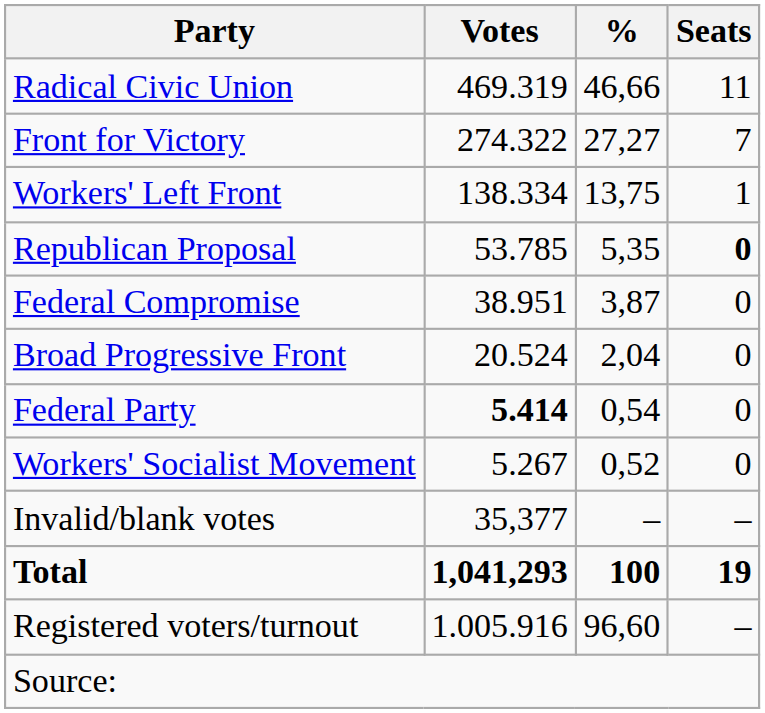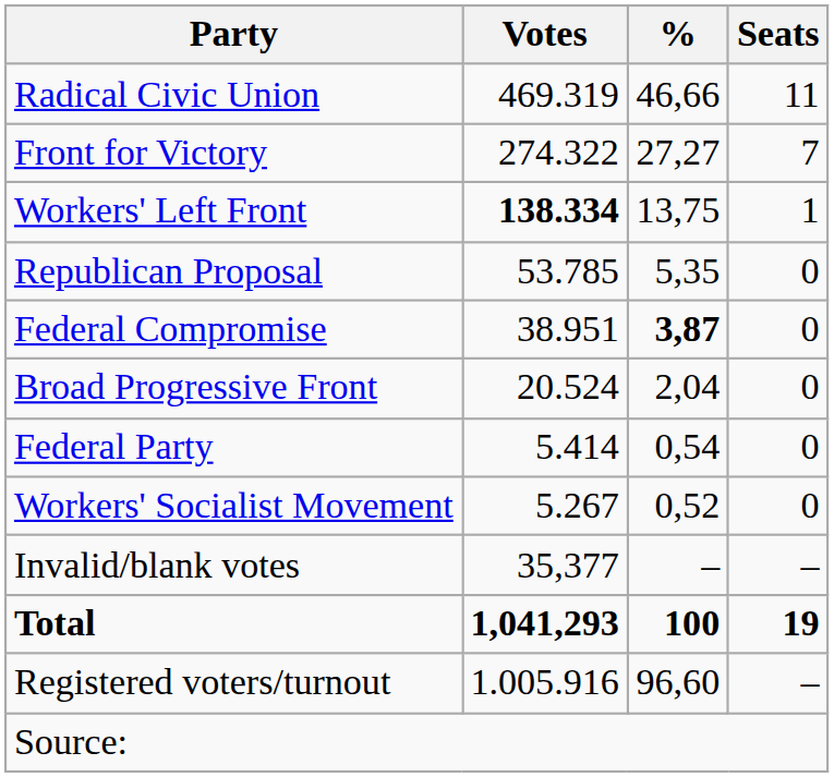Workers' Left Front | Votes: normal -> bold
Republican Proposal | Seats: bold -> normal
Federal Compromise | %: normal -> bold
Federal Party | Votes: bold -> normal
